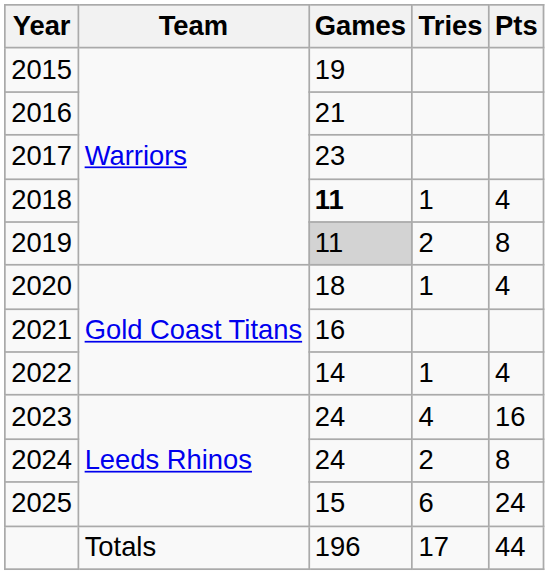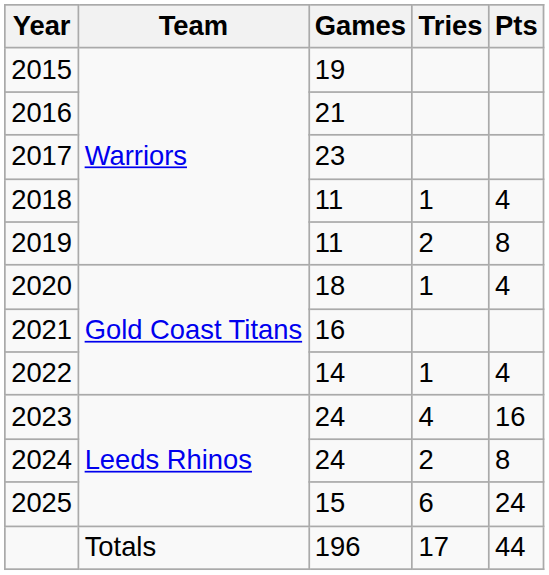2018 | Games: bold -> normal
2019 | Games: lightgrey background -> no background
